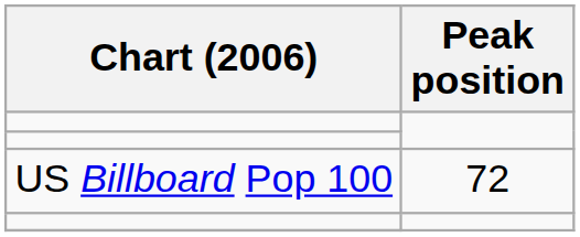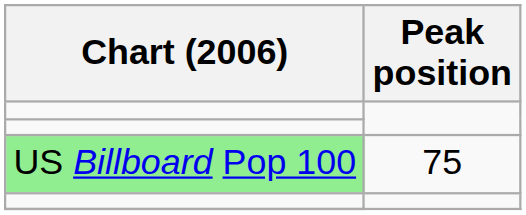row 4 | Chart (2006): no background -> lightgreen background
row 4 | Peak position: 72 -> 75
